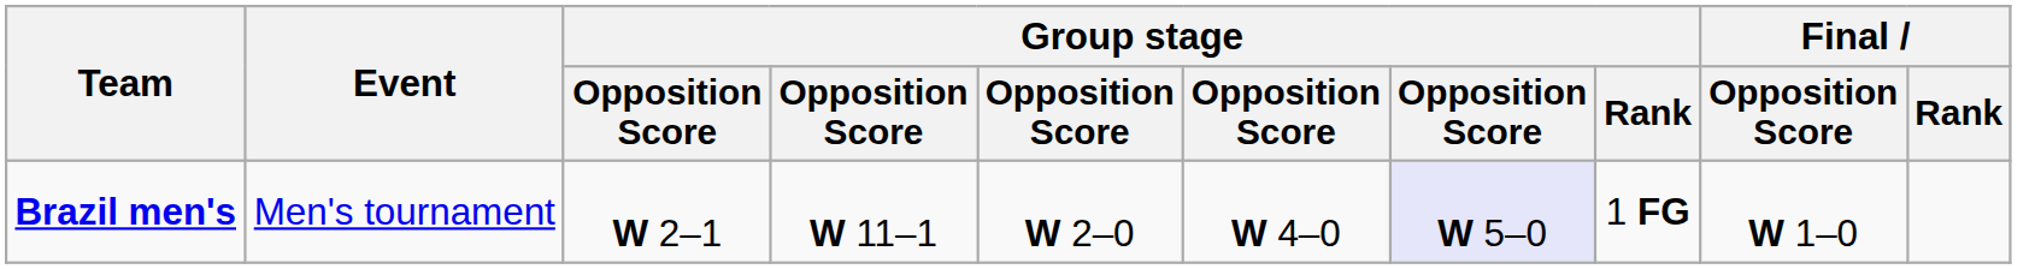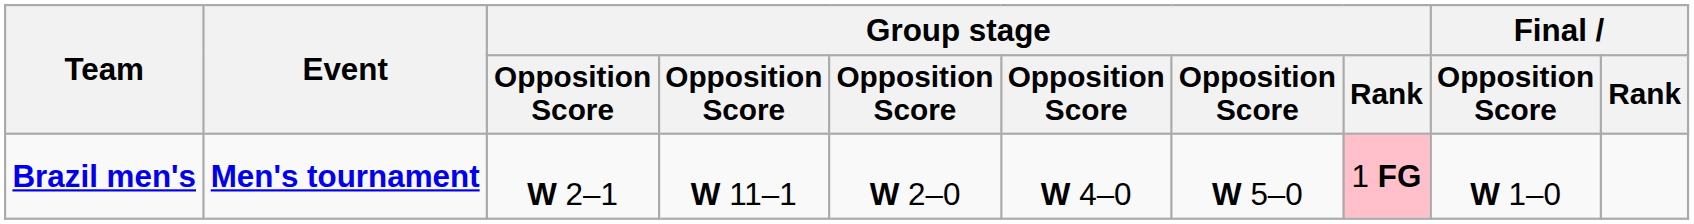Brazil men's | Event: normal -> bold
Brazil men's | column 7: lavender background -> no background
Brazil men's | Group stage / Rank: no background -> pink background
